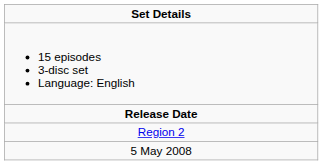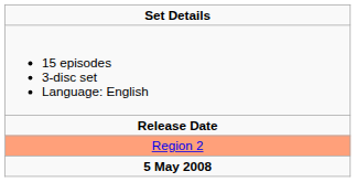Region 2 | column 1: no background -> lightsalmon background
5 May 2008 | column 1: normal -> bold
